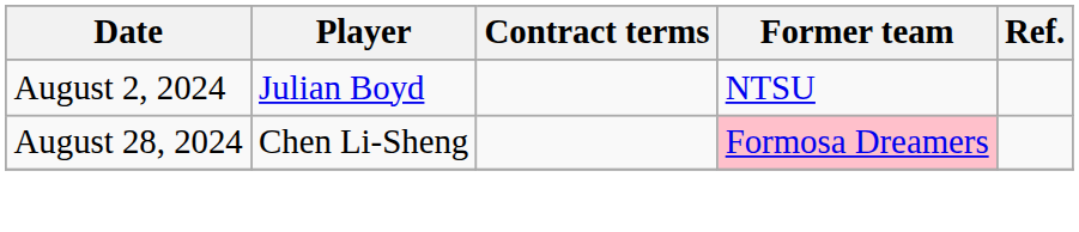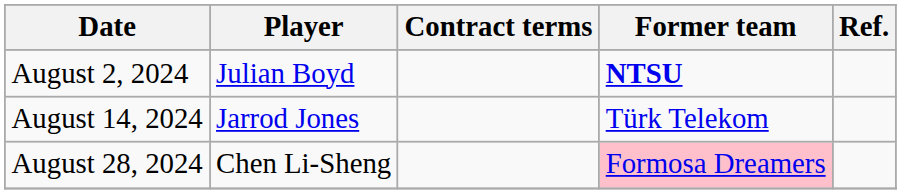August 2, 2024 | Former team: normal -> bold
+ row: August 14, 2024 | Jarrod Jones | Türk Telekom
